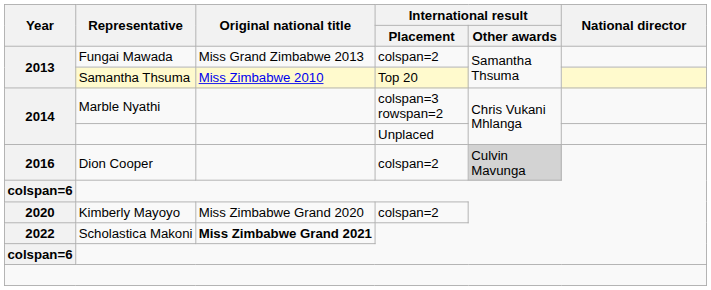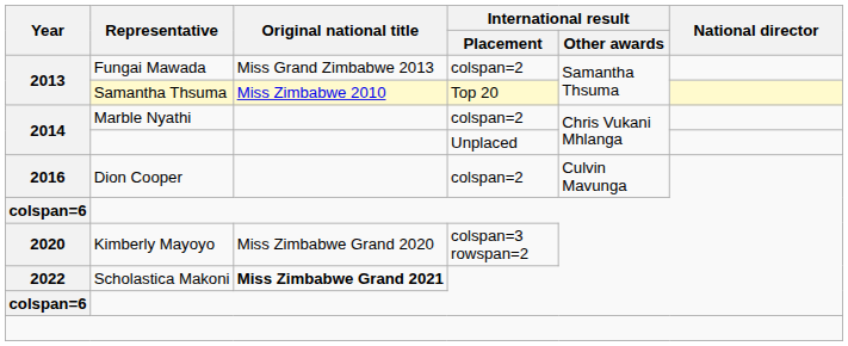Marble Nyathi | International result / Placement: colspan=3 rowspan=2 -> colspan=2
Dion Cooper | International result / Other awards: lightgrey background -> no background
Kimberly Mayoyo | International result / Placement: colspan=2 -> colspan=3 rowspan=2
